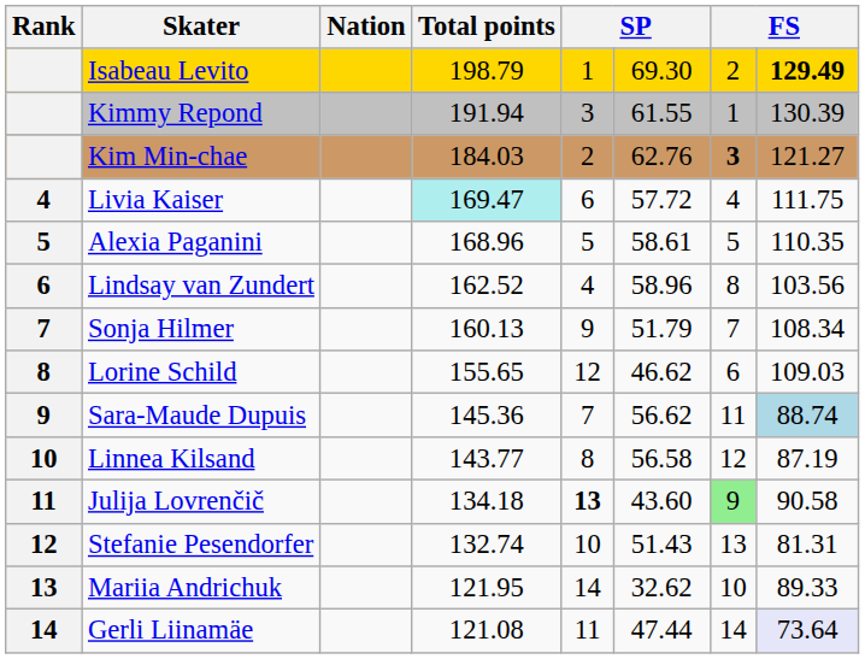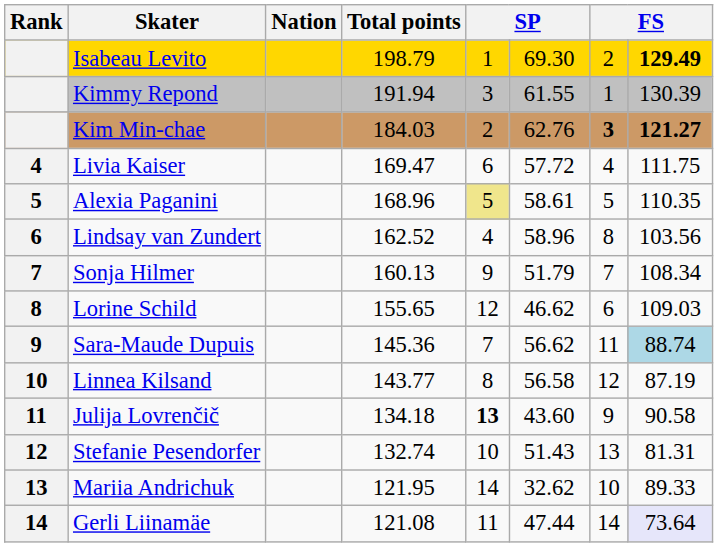Kim Min-chae | column 8: normal -> bold
Livia Kaiser | Total points: paleturquoise background -> no background
Alexia Paganini | column 5: no background -> khaki background
Julija Lovrenčič | column 7: lightgreen background -> no background
